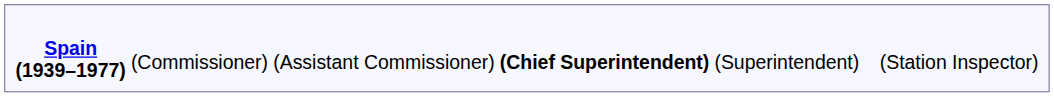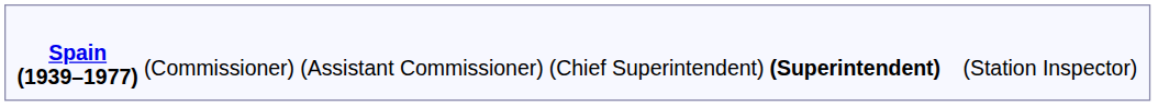Spain (1939–1977) / (Commissioner) | column 4: bold -> normal
Spain (1939–1977) / (Commissioner) | column 5: normal -> bold
